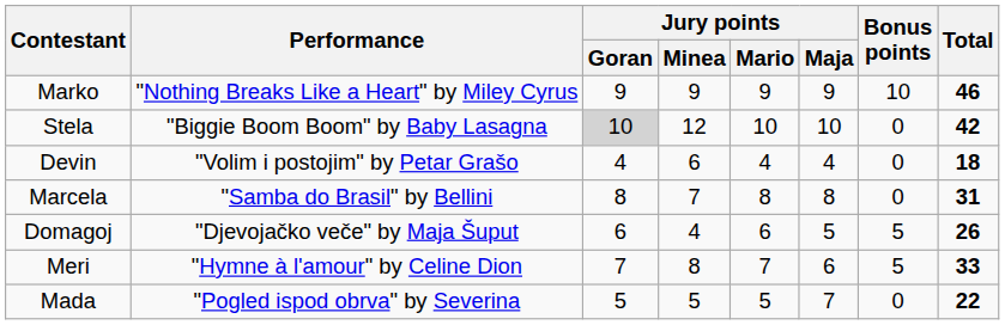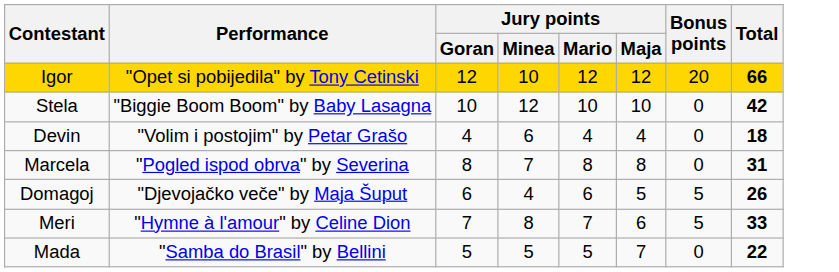- row: Marko | "Nothing Breaks Like a Heart" by Miley Cyrus | 9 | 9 | 9 | 9 | 10 | 46
+ row: Igor | "Opet si pobijedila" by Tony Cetinski | 12 | 10 | 12 | 12 | 20 | 66
Stela | Jury points / Goran: lightgrey background -> no background
Marcela | Performance: "Samba do Brasil" by Bellini -> "Pogled ispod obrva" by Severina
Mada | Performance: "Pogled ispod obrva" by Severina -> "Samba do Brasil" by Bellini
